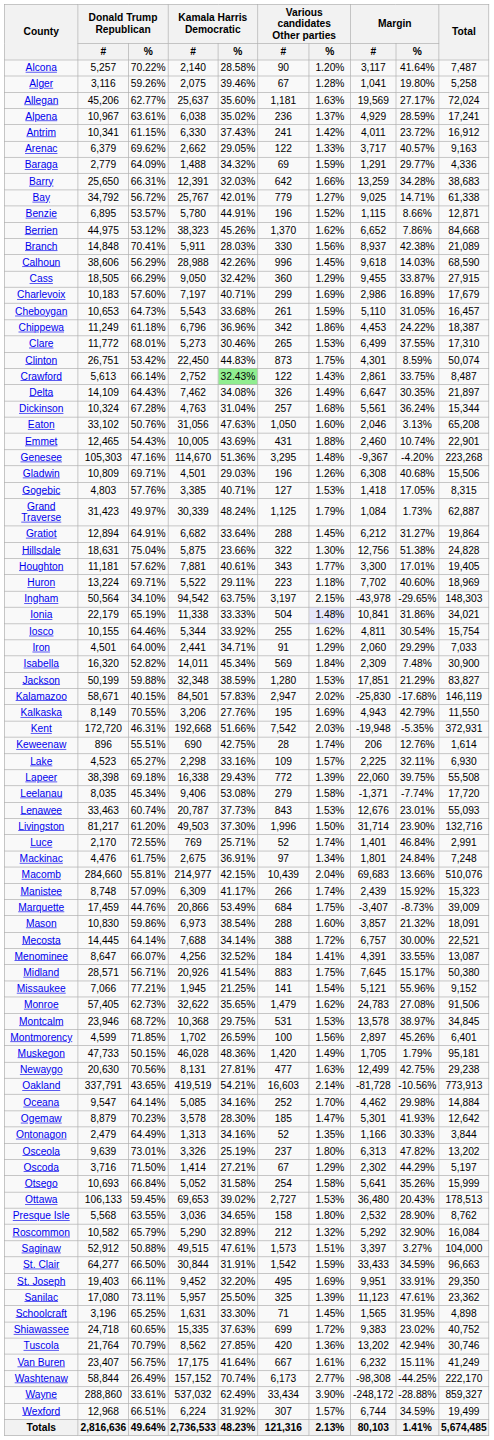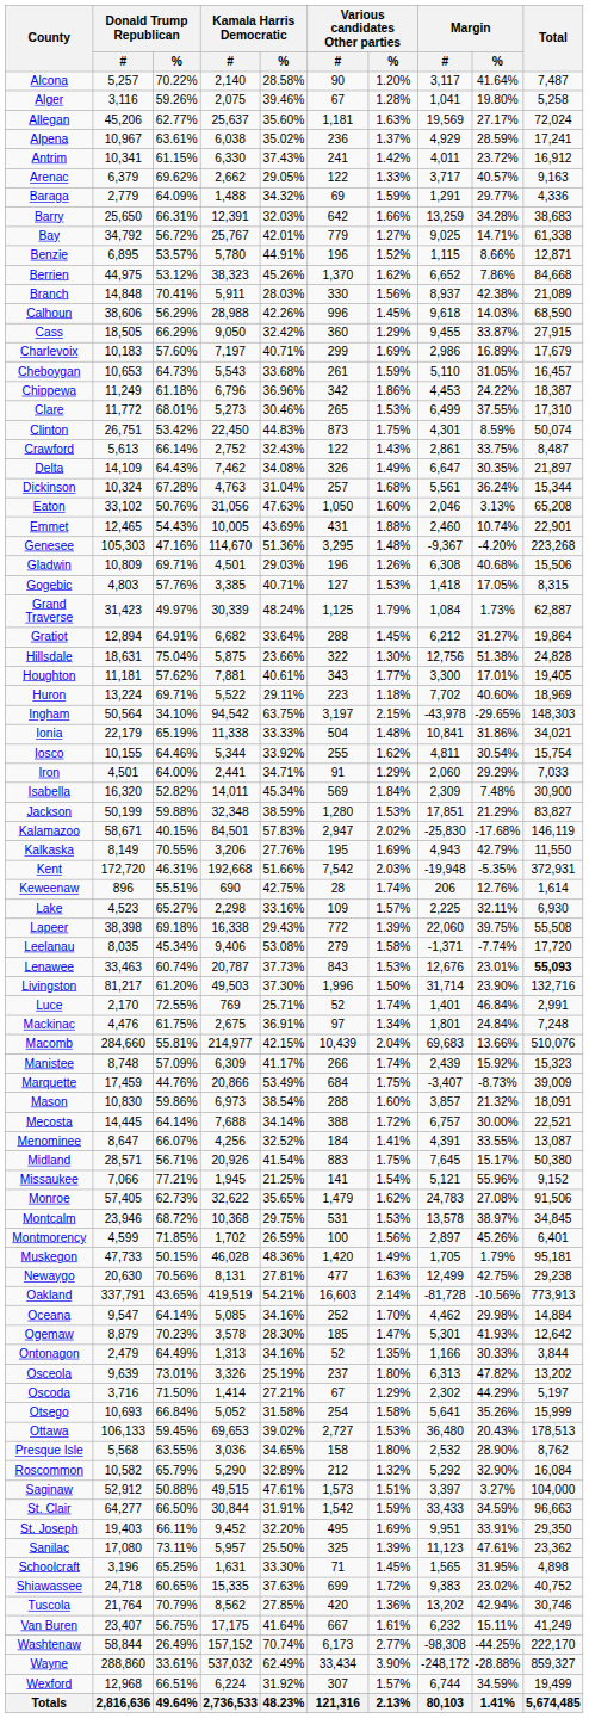Crawford | Kamala Harris Democratic / %: lightgreen background -> no background
Ionia | Various candidates Other parties / %: lavender background -> no background
Lenawee | Total: normal -> bold
